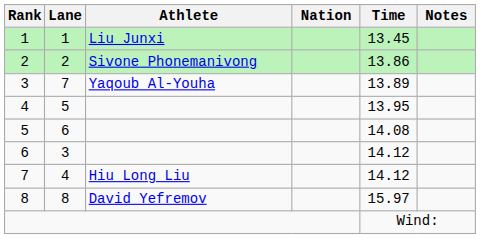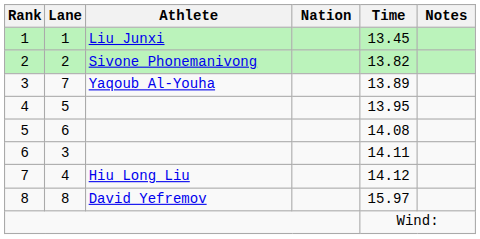row 3 | Time: 13.86 -> 13.82
row 7 | Time: 14.12 -> 14.11
